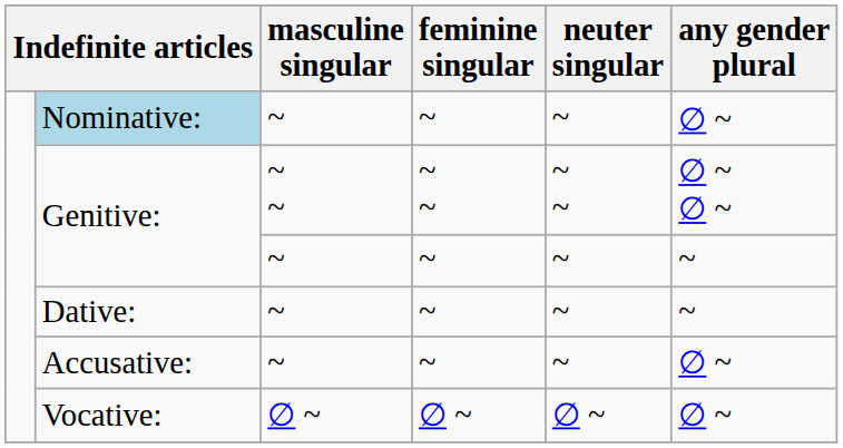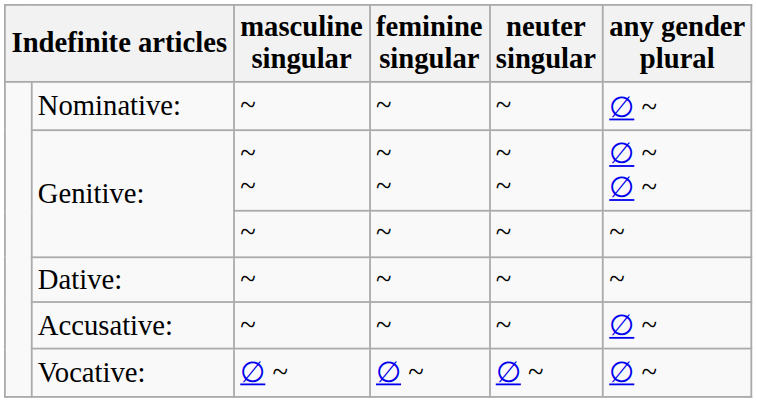Nominative: | column 2: lightblue background -> no background
